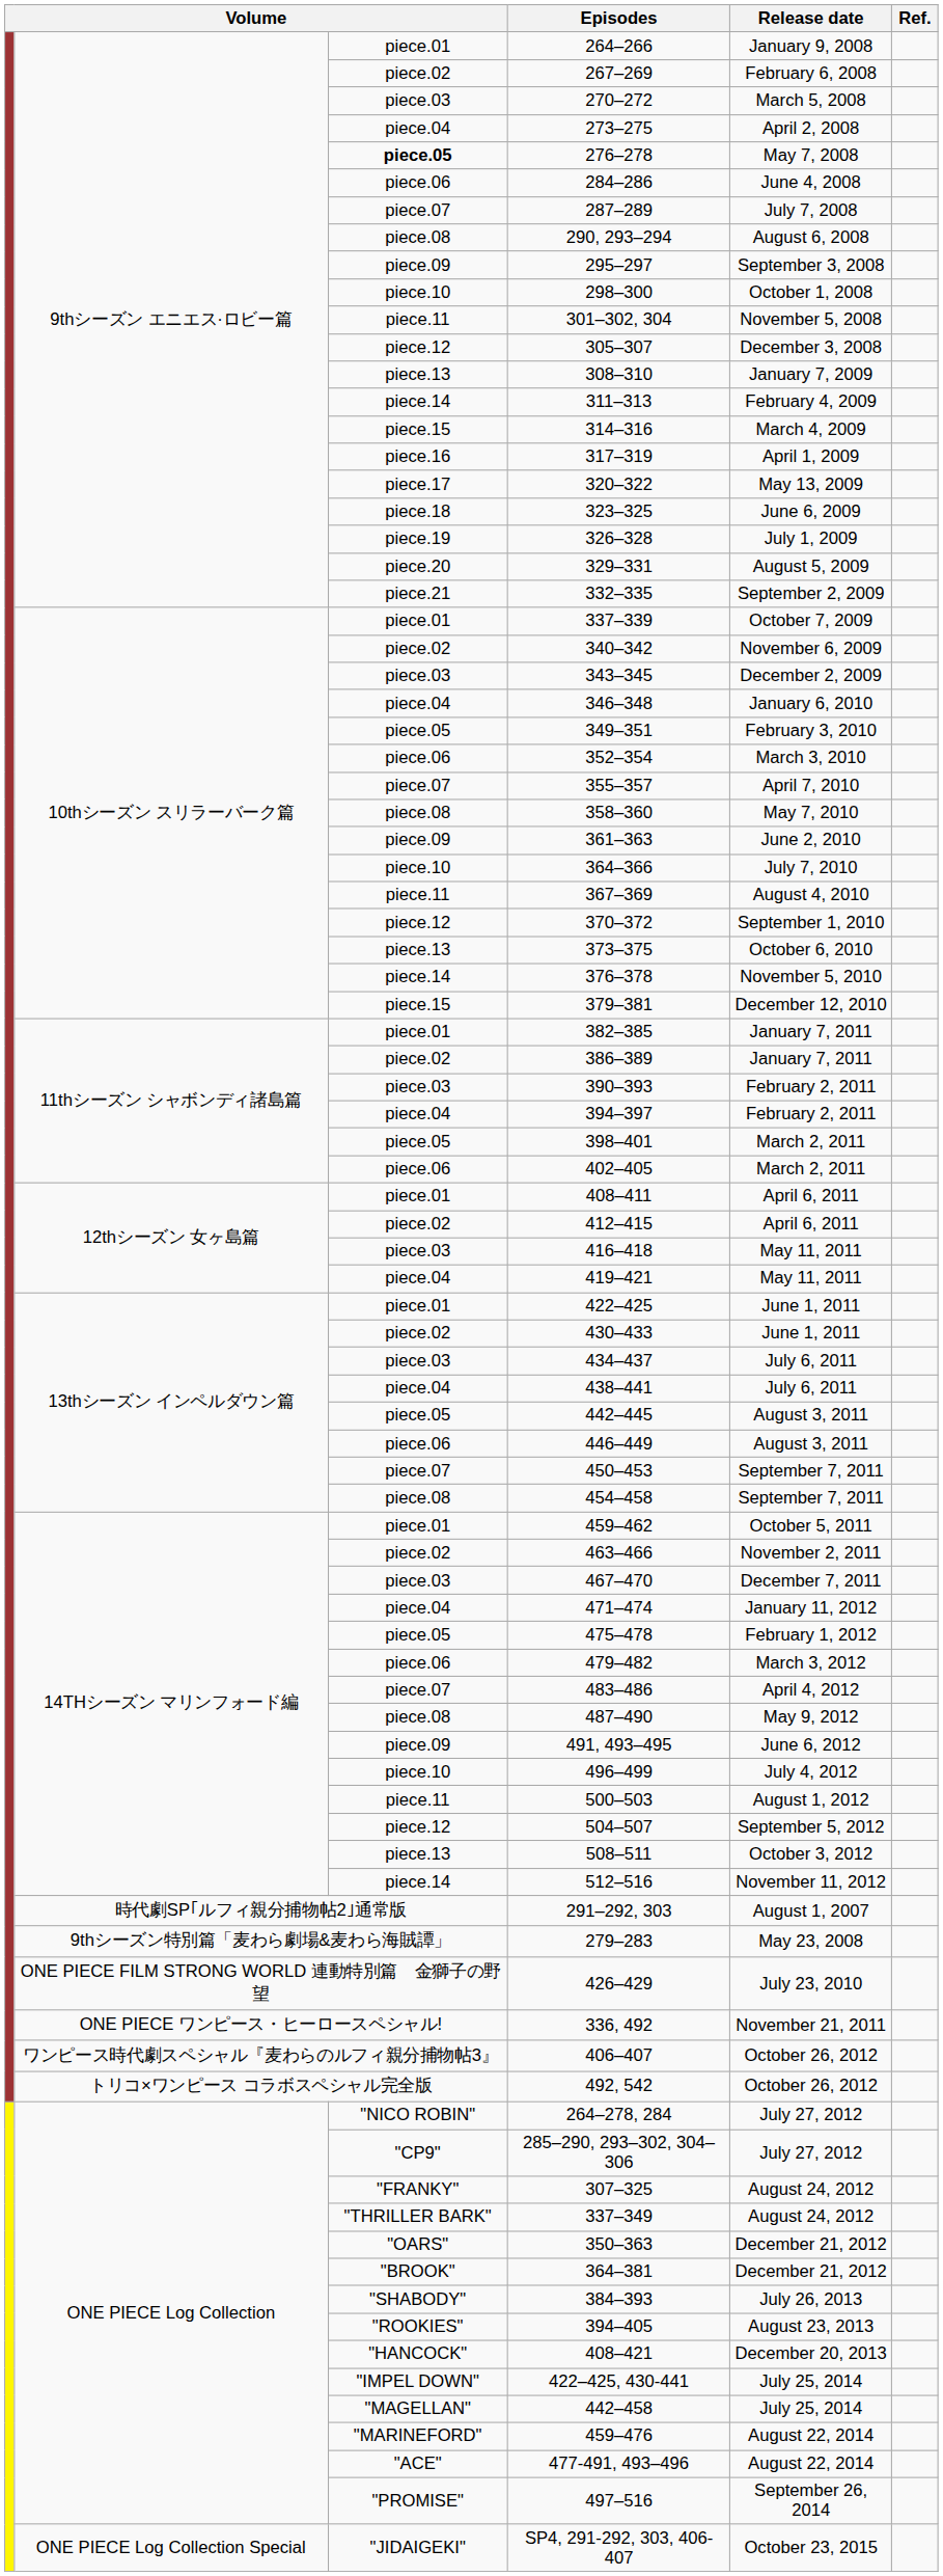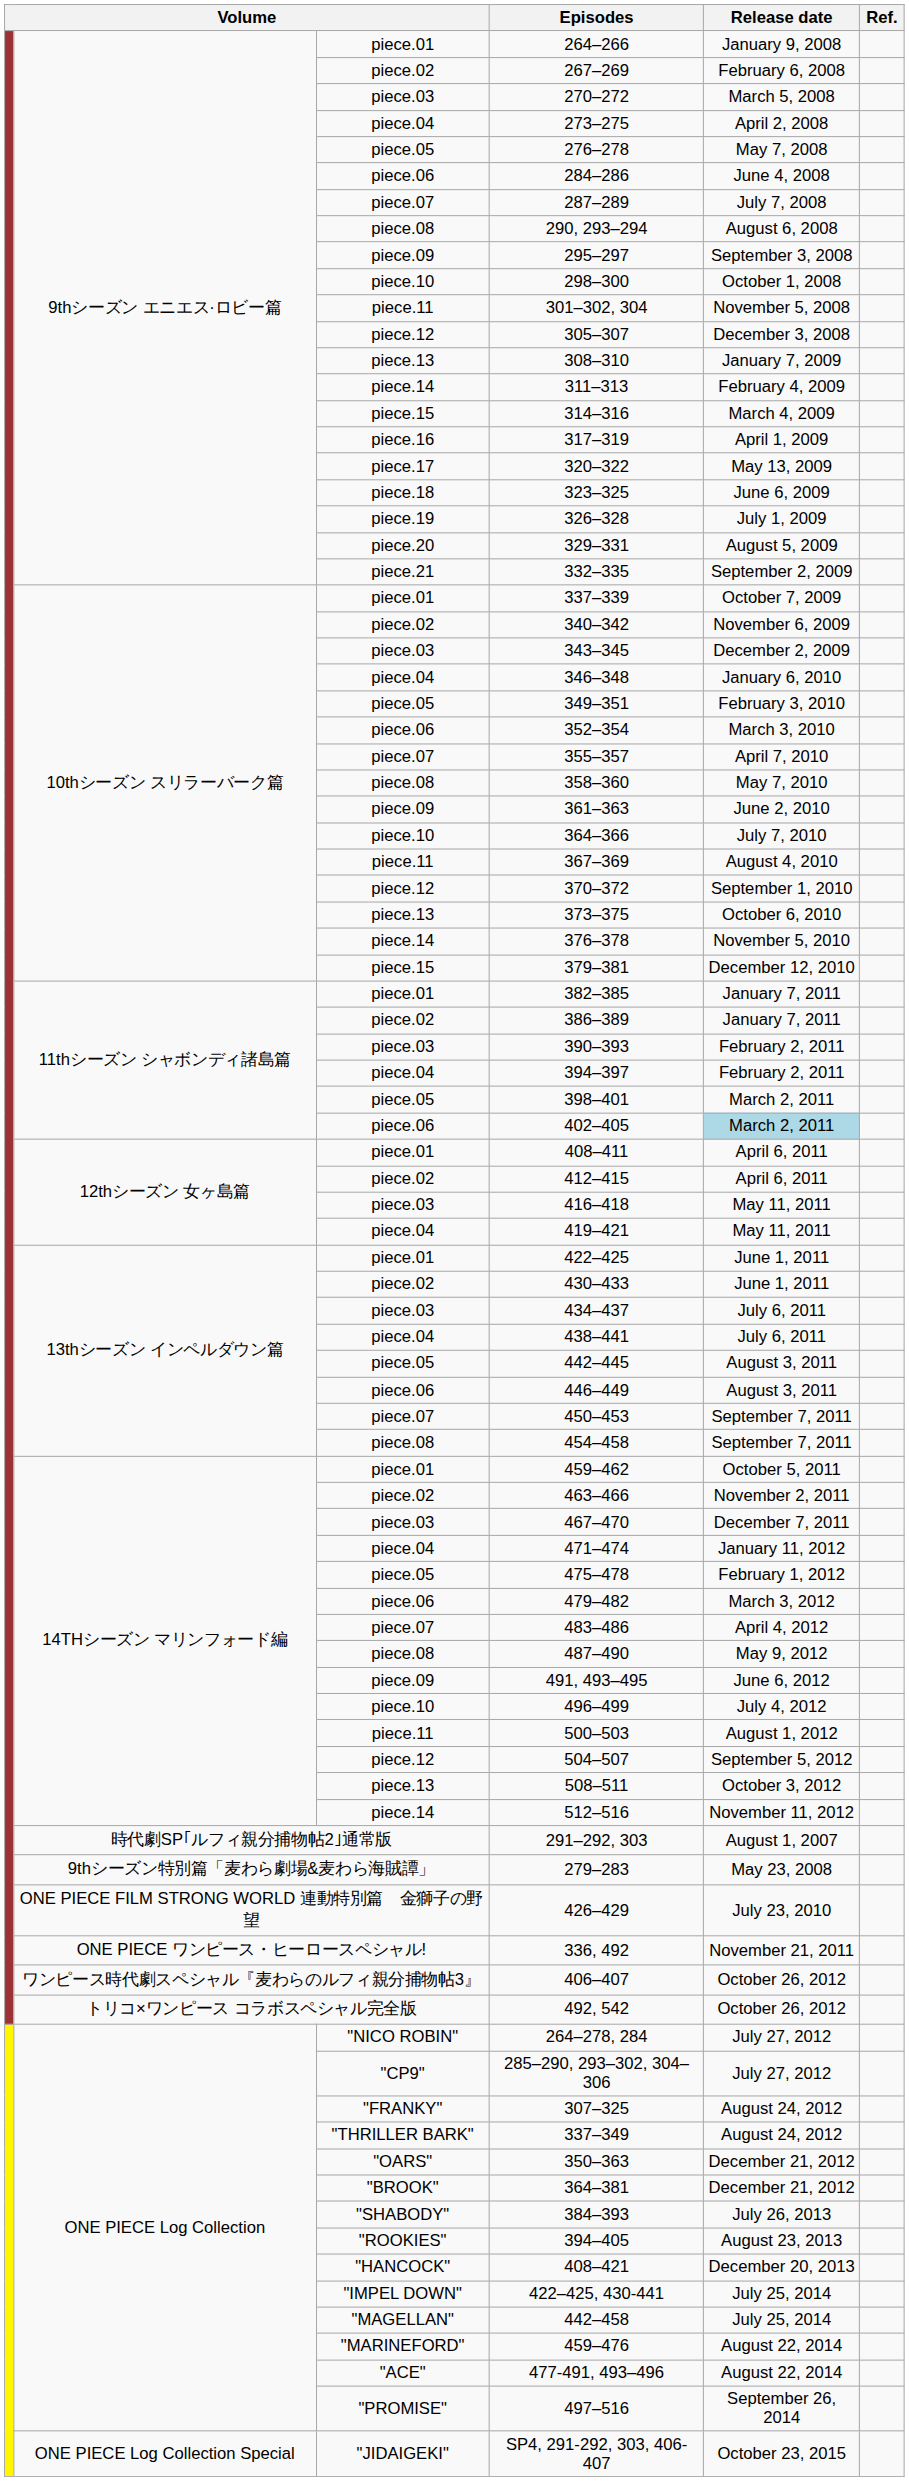276–278 | column 3: bold -> normal
402–405 | Release date: no background -> lightblue background
